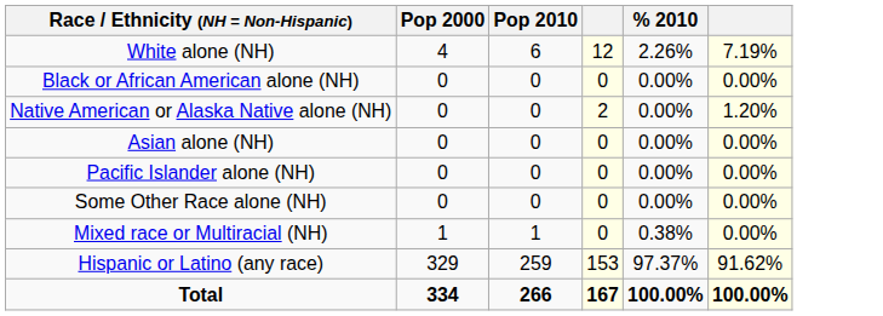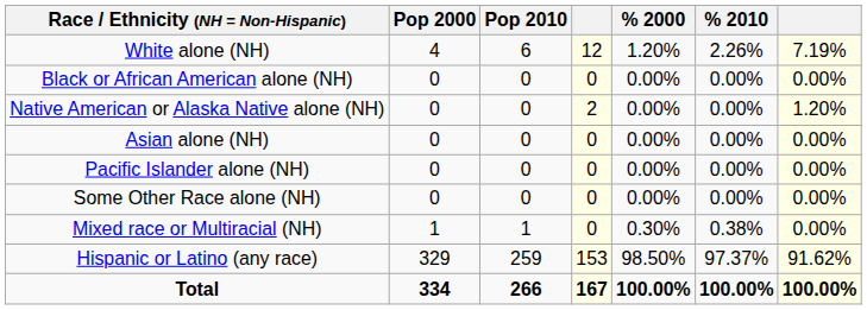+ column: % 2000 | 1.20% | 0.00% | 0.00% | 0.00% | 0.00% | 0.00% | 0.30% | 98.50% | 100.00%
